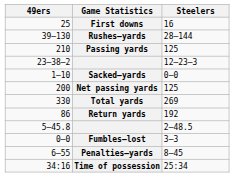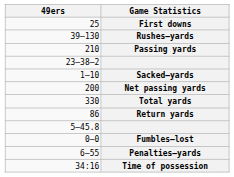- column: Steelers | 16 | 28–144 | 125 | 12–23–3 | 0–0 | 125 | 269 | 192 | 2–48.5 | 3–3 | 8–45 | 25:34
